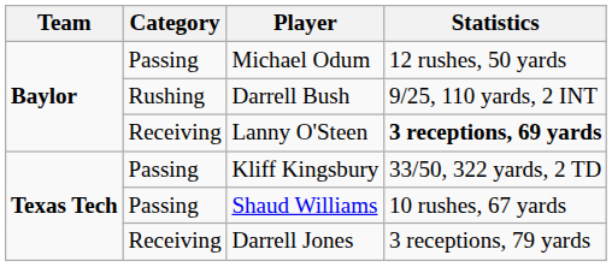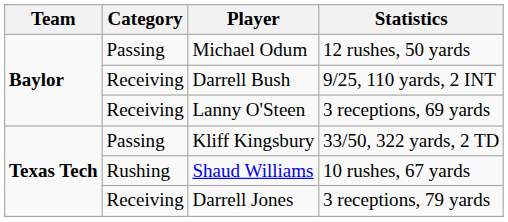Darrell Bush | Category: Rushing -> Receiving
Lanny O'Steen | Statistics: bold -> normal
Shaud Williams | Category: Passing -> Rushing
